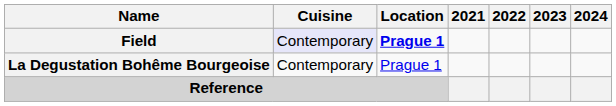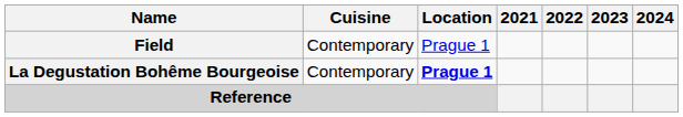Field | Cuisine: lavender background -> no background
Field | Location: bold -> normal
La Degustation Bohême Bourgeoise | Location: normal -> bold
